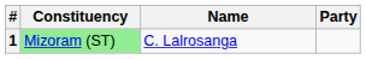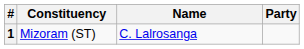1 | Constituency: lightgreen background -> no background
